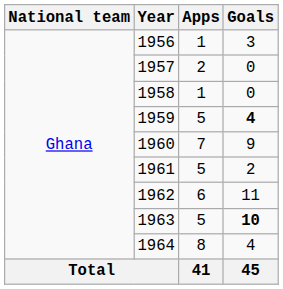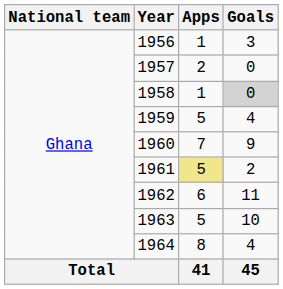1958 | Goals: no background -> lightgrey background
1959 | Goals: bold -> normal
1961 | Apps: no background -> khaki background
1963 | Goals: bold -> normal
